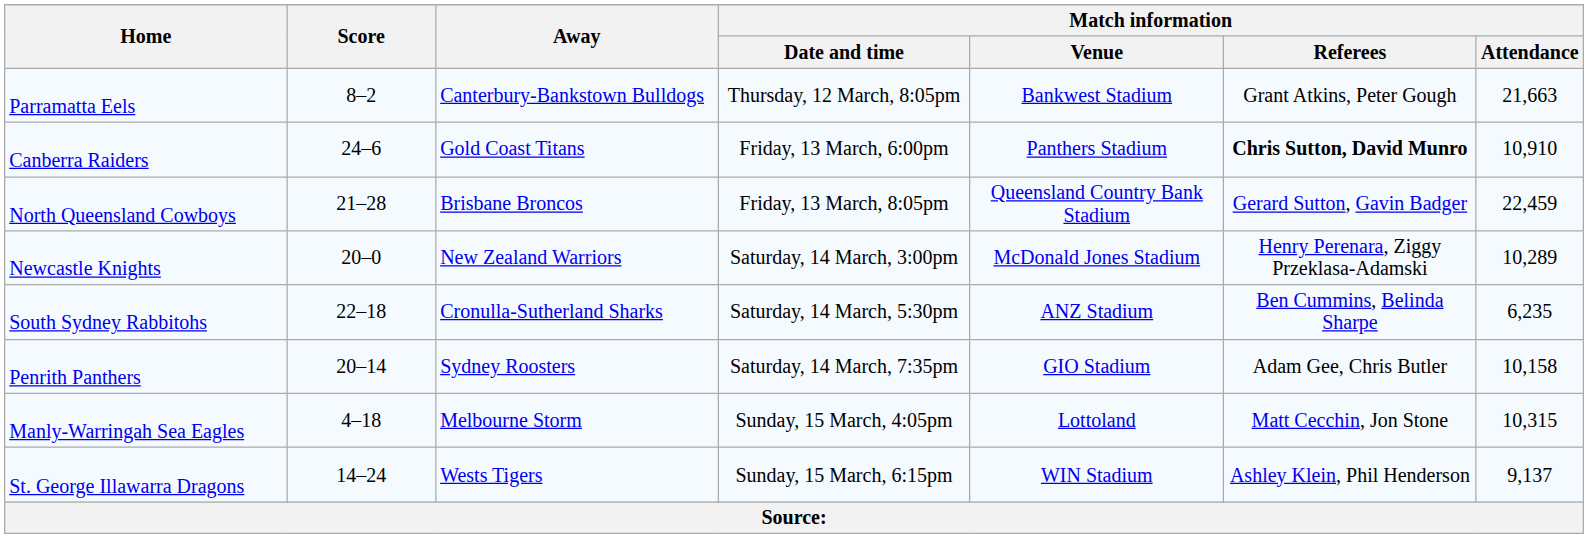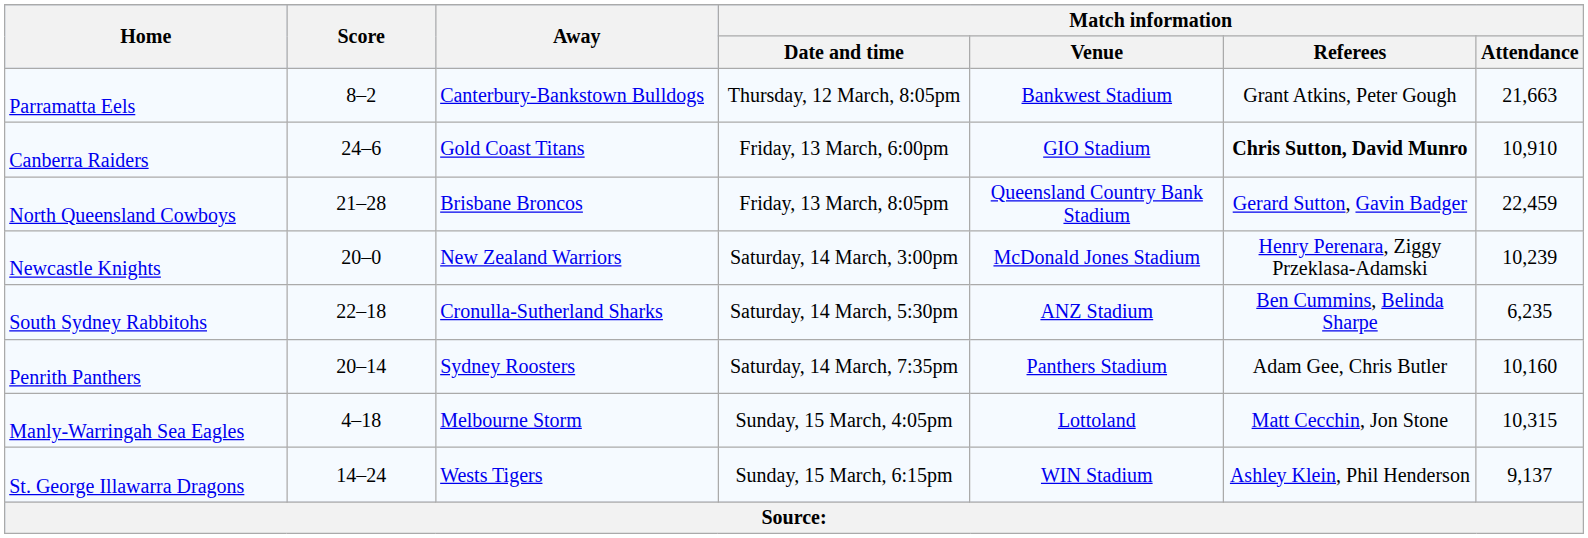Canberra Raiders | Match information / Venue: Panthers Stadium -> GIO Stadium
Newcastle Knights | Match information / Attendance: 10,289 -> 10,239
Penrith Panthers | Match information / Venue: GIO Stadium -> Panthers Stadium
Penrith Panthers | Match information / Attendance: 10,158 -> 10,160
